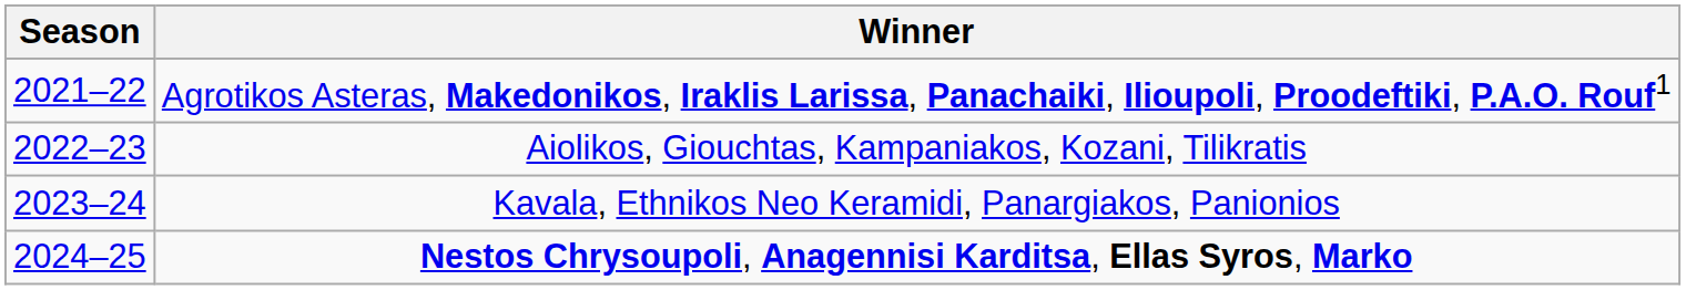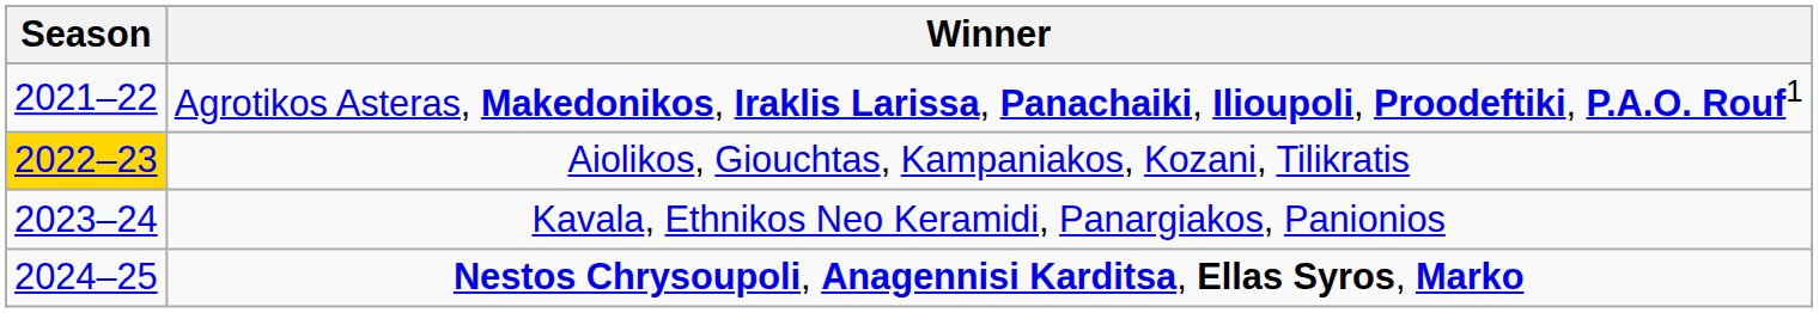Aiolikos, Giouchtas, Kampaniakos, Kozani, Tilikratis | Season: no background -> gold background
